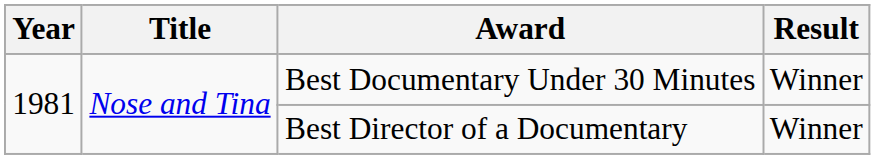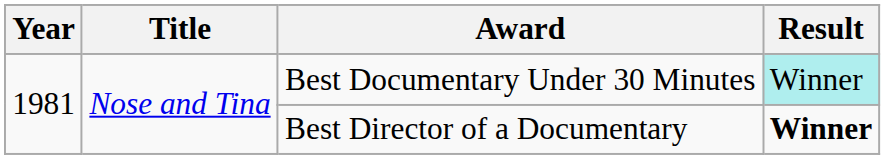Best Documentary Under 30 Minutes | Result: no background -> paleturquoise background
Best Director of a Documentary | Result: normal -> bold
